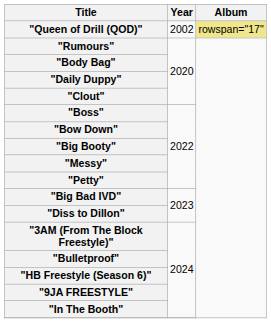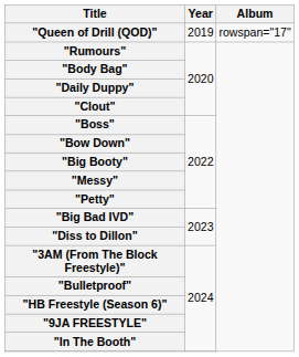"Queen of Drill (QOD)" | Year: 2002 -> 2019
"Queen of Drill (QOD)" | Album: khaki background -> no background
